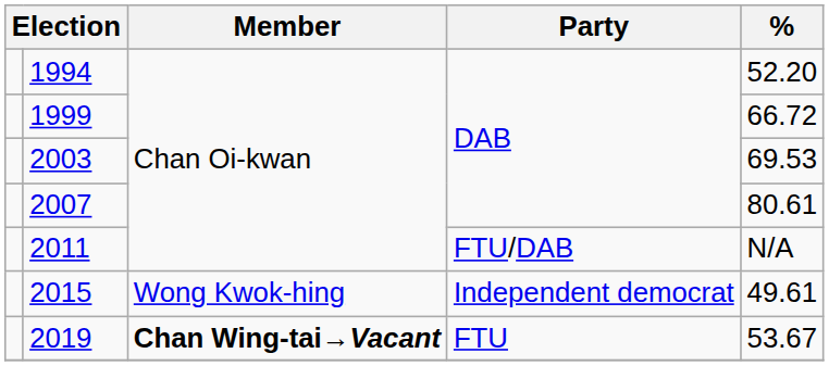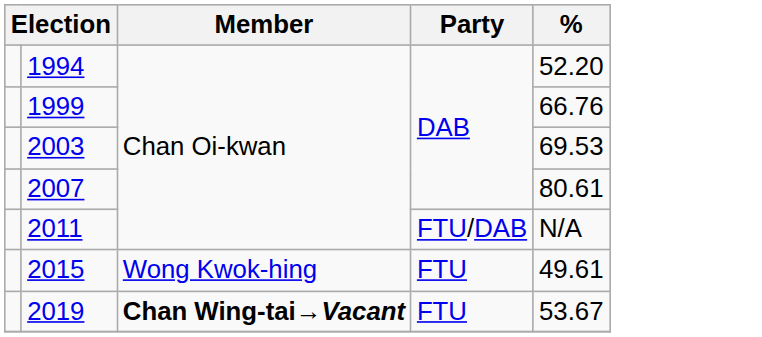1999 | %: 66.72 -> 66.76
2015 | Party: Independent democrat -> FTU
